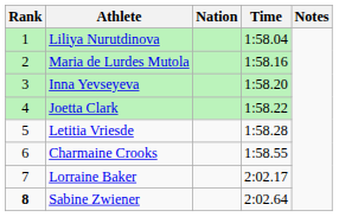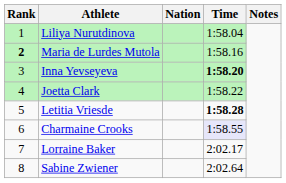Maria de Lurdes Mutola | Rank: normal -> bold
Inna Yevseyeva | Time: normal -> bold
Letitia Vriesde | Time: normal -> bold
Charmaine Crooks | Time: no background -> lavender background
Sabine Zwiener | Rank: bold -> normal
